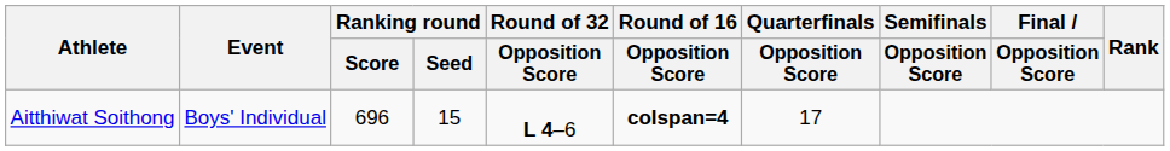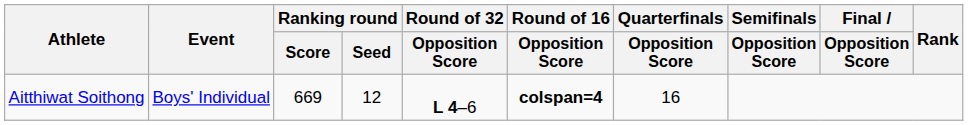Aitthiwat Soithong | Ranking round / Score: 696 -> 669
Aitthiwat Soithong | Ranking round / Seed: 15 -> 12
Aitthiwat Soithong | Quarterfinals / Opposition Score: 17 -> 16
